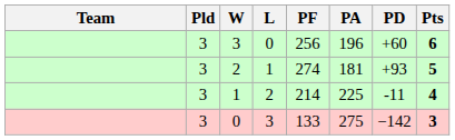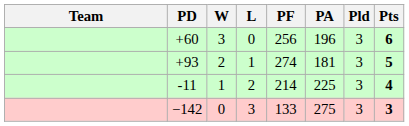columns swapped: Pld <-> PD
